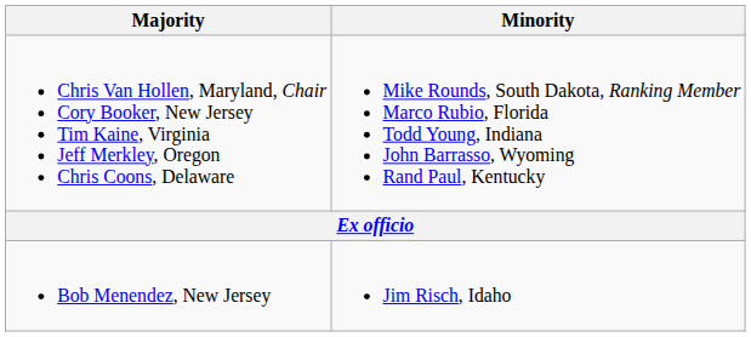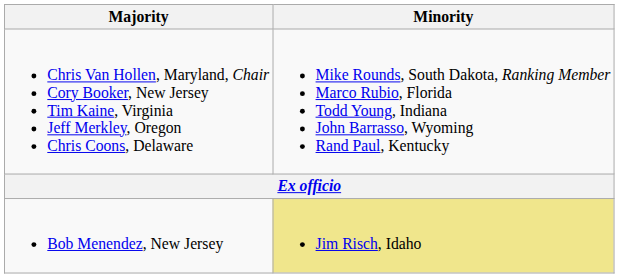Bob Menendez, New Jersey | Minority: no background -> khaki background
